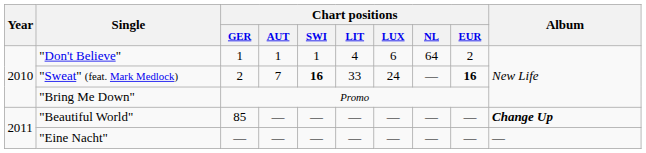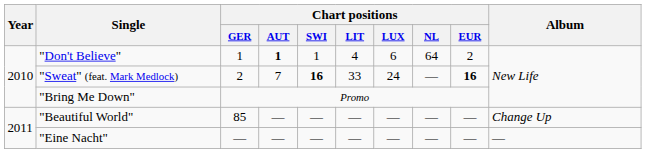"Don't Believe" | Chart positions / AUT: normal -> bold
"Beautiful World" | Album: bold -> normal
